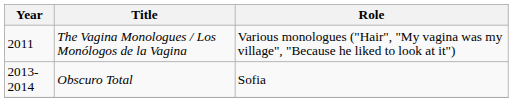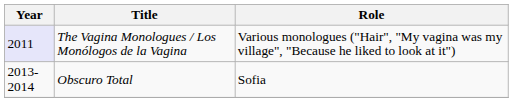The Vagina Monologues / Los Monólogos de la Vagina | Year: no background -> lavender background
